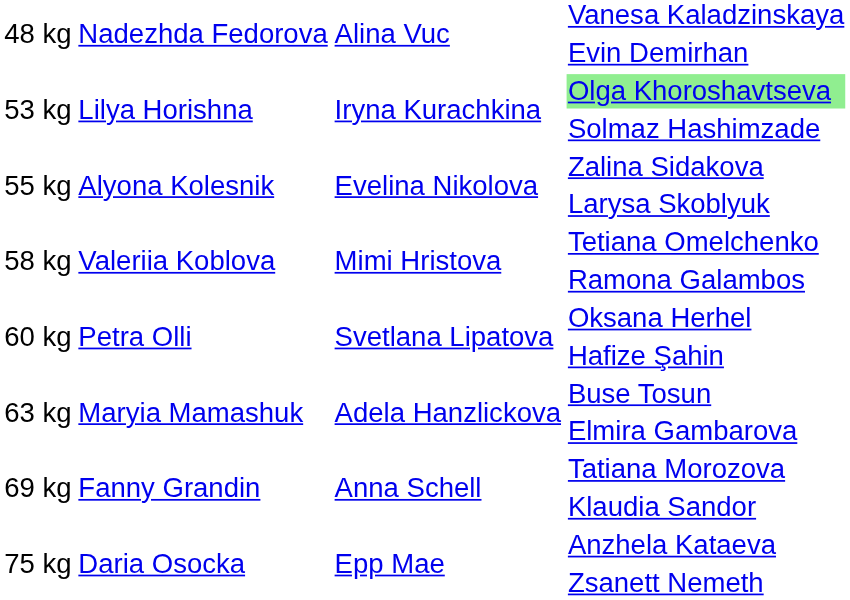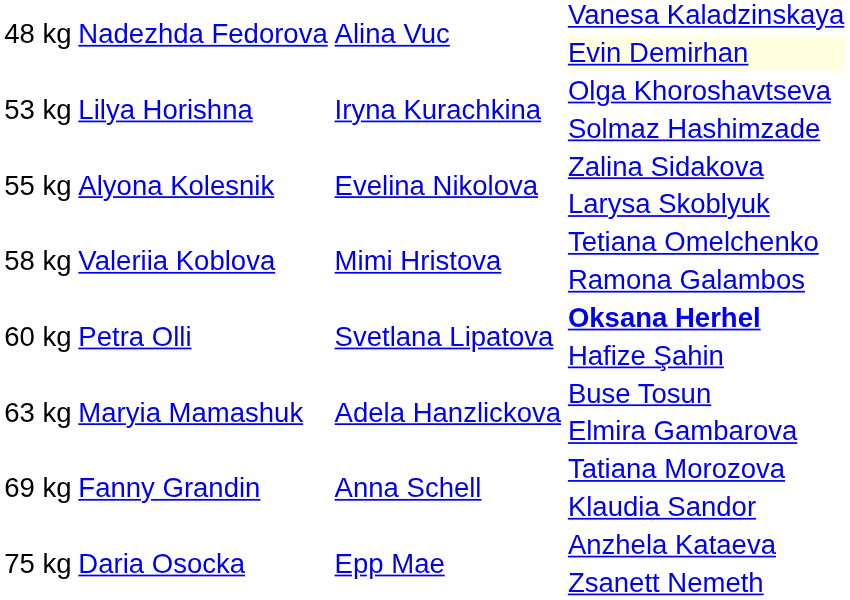Evin Demirhan | column 4: no background -> lightyellow background
Olga Khoroshavtseva | column 4: lightgreen background -> no background
Oksana Herhel | column 4: normal -> bold
